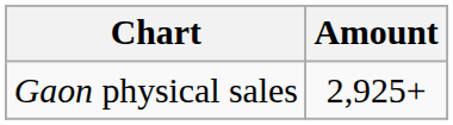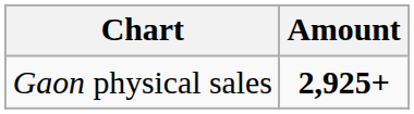Gaon physical sales | Amount: normal -> bold
